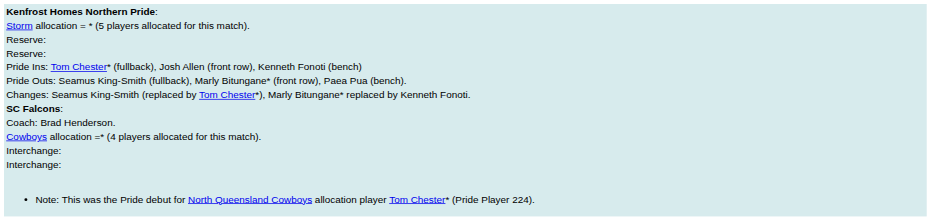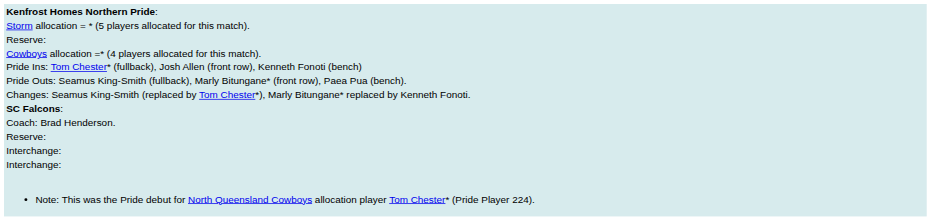row 4 | column 1: Reserve: -> Cowboys allocation =* (4 players allocated for this match).
row 10 | column 1: Cowboys allocation =* (4 players allocated for this match). -> Reserve:
